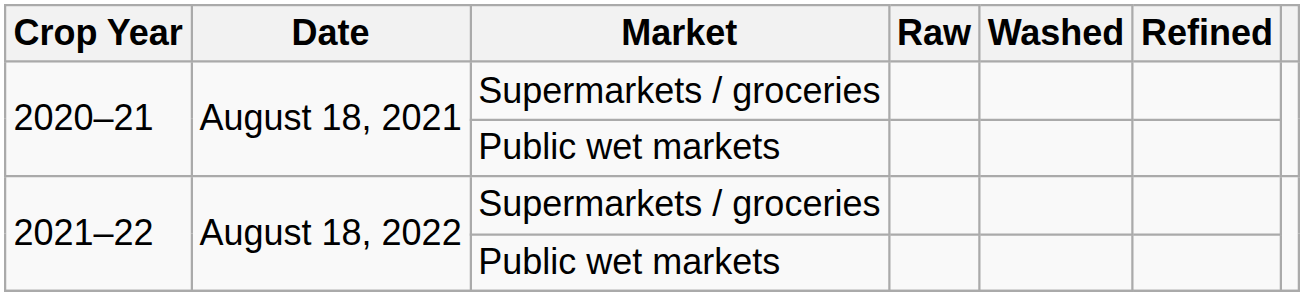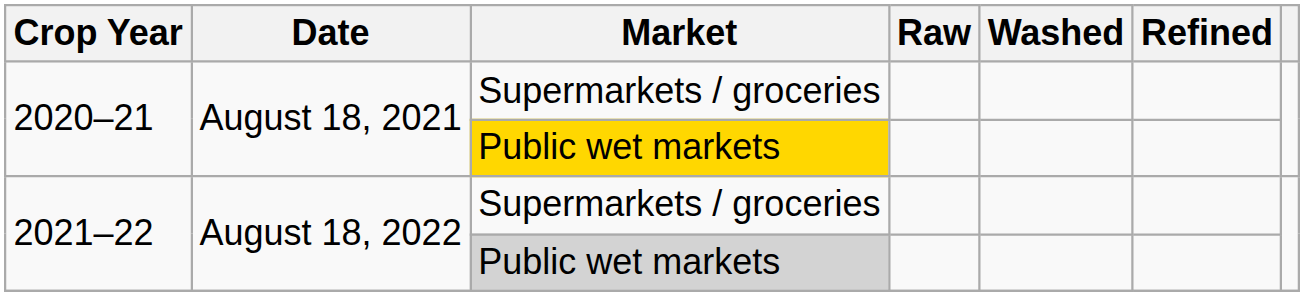2020–21 / Public wet markets | Market: no background -> gold background
2021–22 / Public wet markets | Market: no background -> lightgrey background
